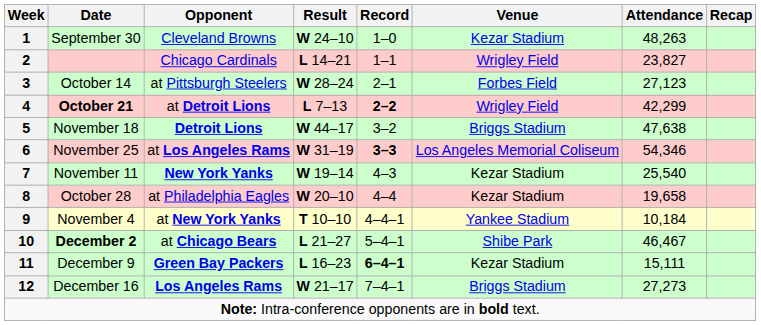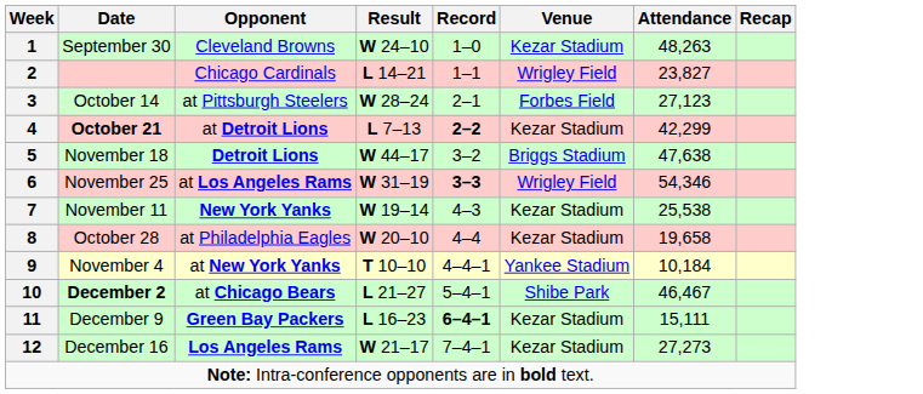4 | Venue: Wrigley Field -> Kezar Stadium
6 | Venue: Los Angeles Memorial Coliseum -> Wrigley Field
7 | Attendance: 25,540 -> 25,538
12 | Venue: Briggs Stadium -> Kezar Stadium
